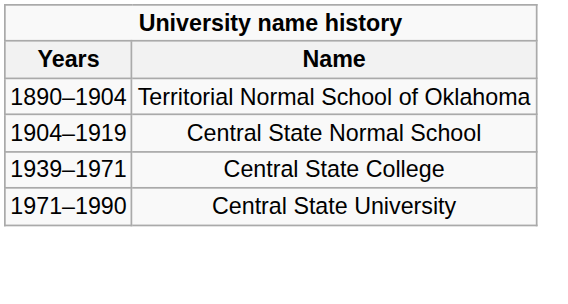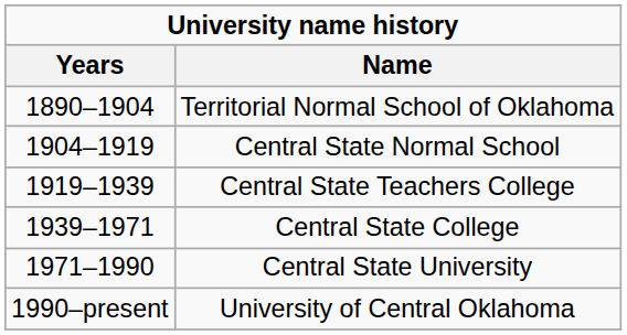+ row: 1919–1939 | Central State Teachers College
+ row: 1990–present | University of Central Oklahoma
